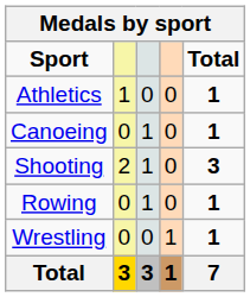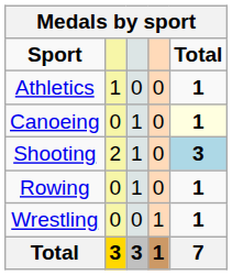Canoeing | Total: no background -> lightyellow background
Shooting | Total: no background -> lightblue background
